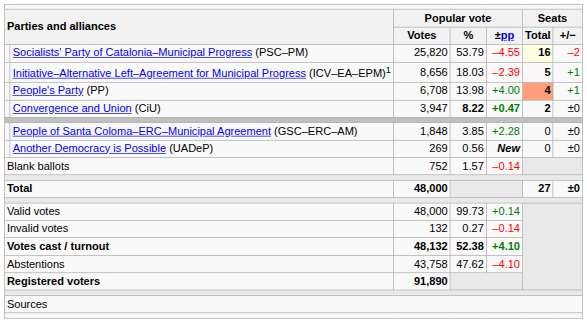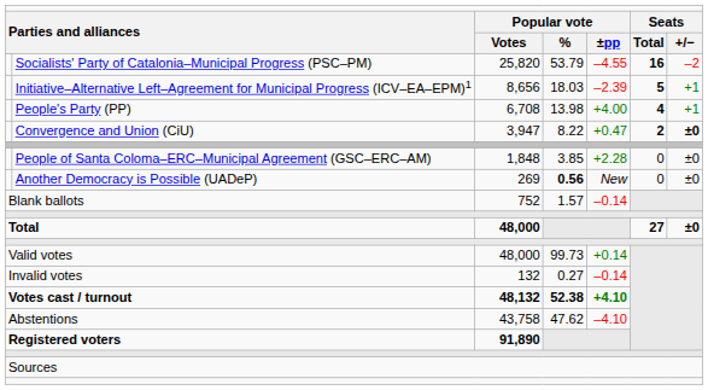Socialists' Party of Catalonia–Municipal Progress (PSC–PM) | column 6: lightyellow background -> no background
People's Party (PP) | column 6: lightsalmon background -> no background
Convergence and Union (CiU) | column 4: bold -> normal
Convergence and Union (CiU) | column 5: bold -> normal
Convergence and Union (CiU) | column 7: normal -> bold
Another Democracy is Possible (UADeP) | column 4: normal -> bold
Another Democracy is Possible (UADeP) | column 5: bold -> normal
